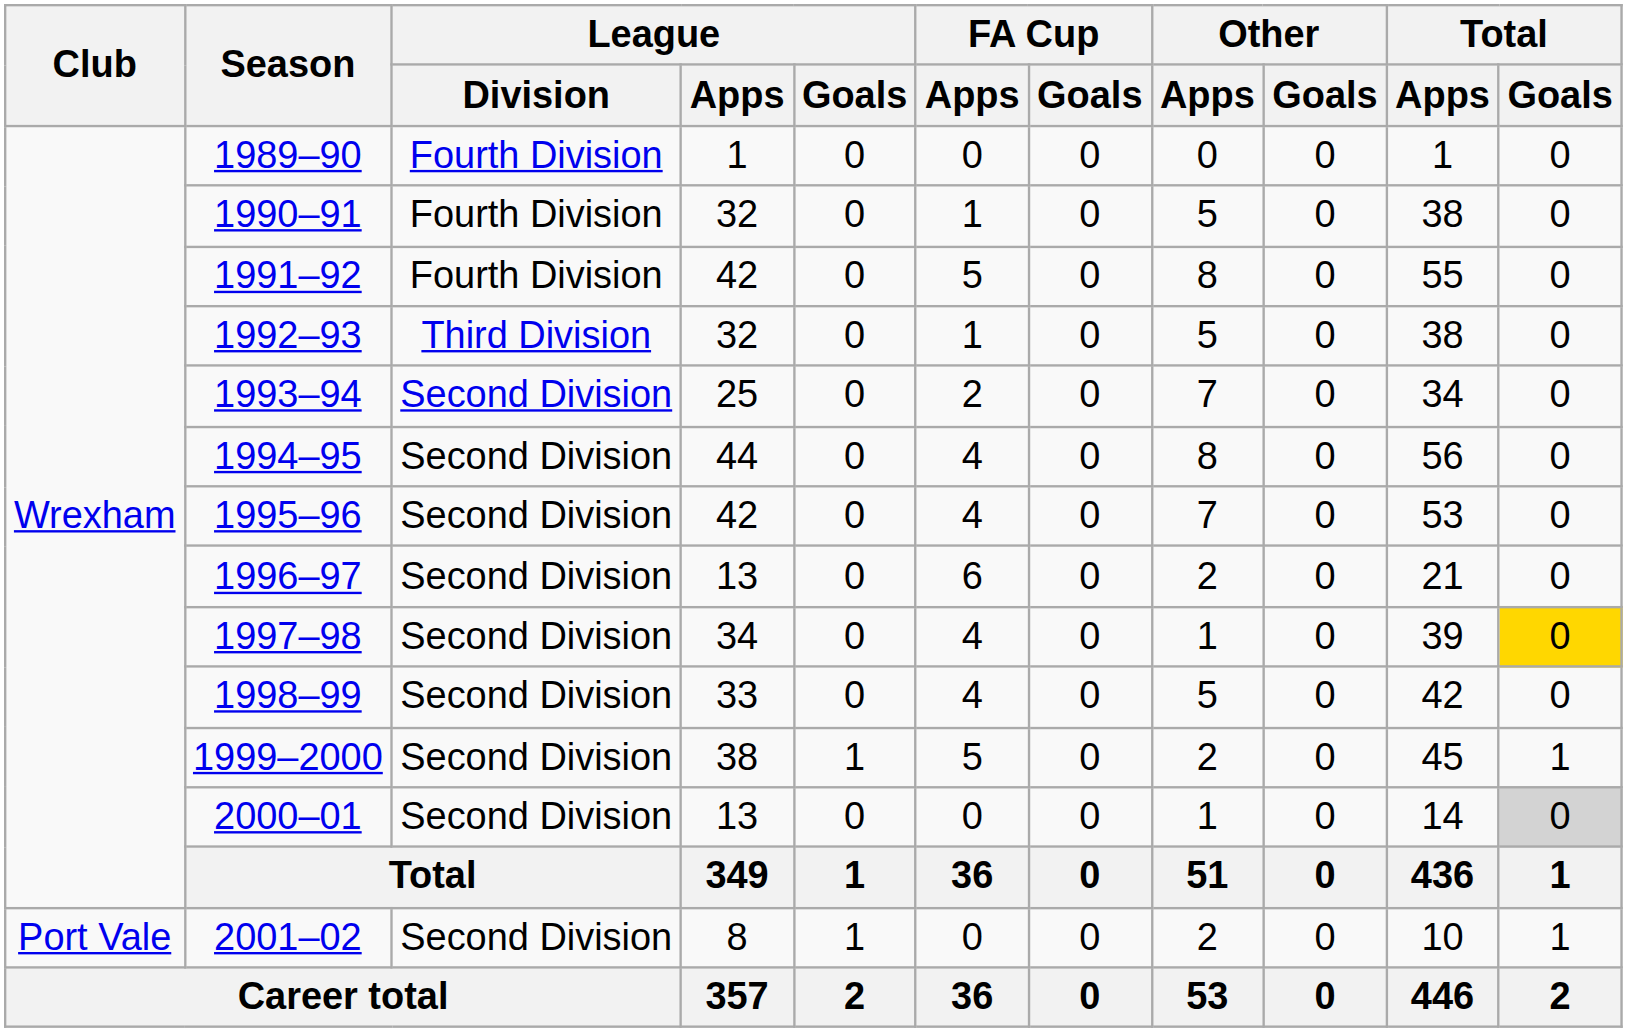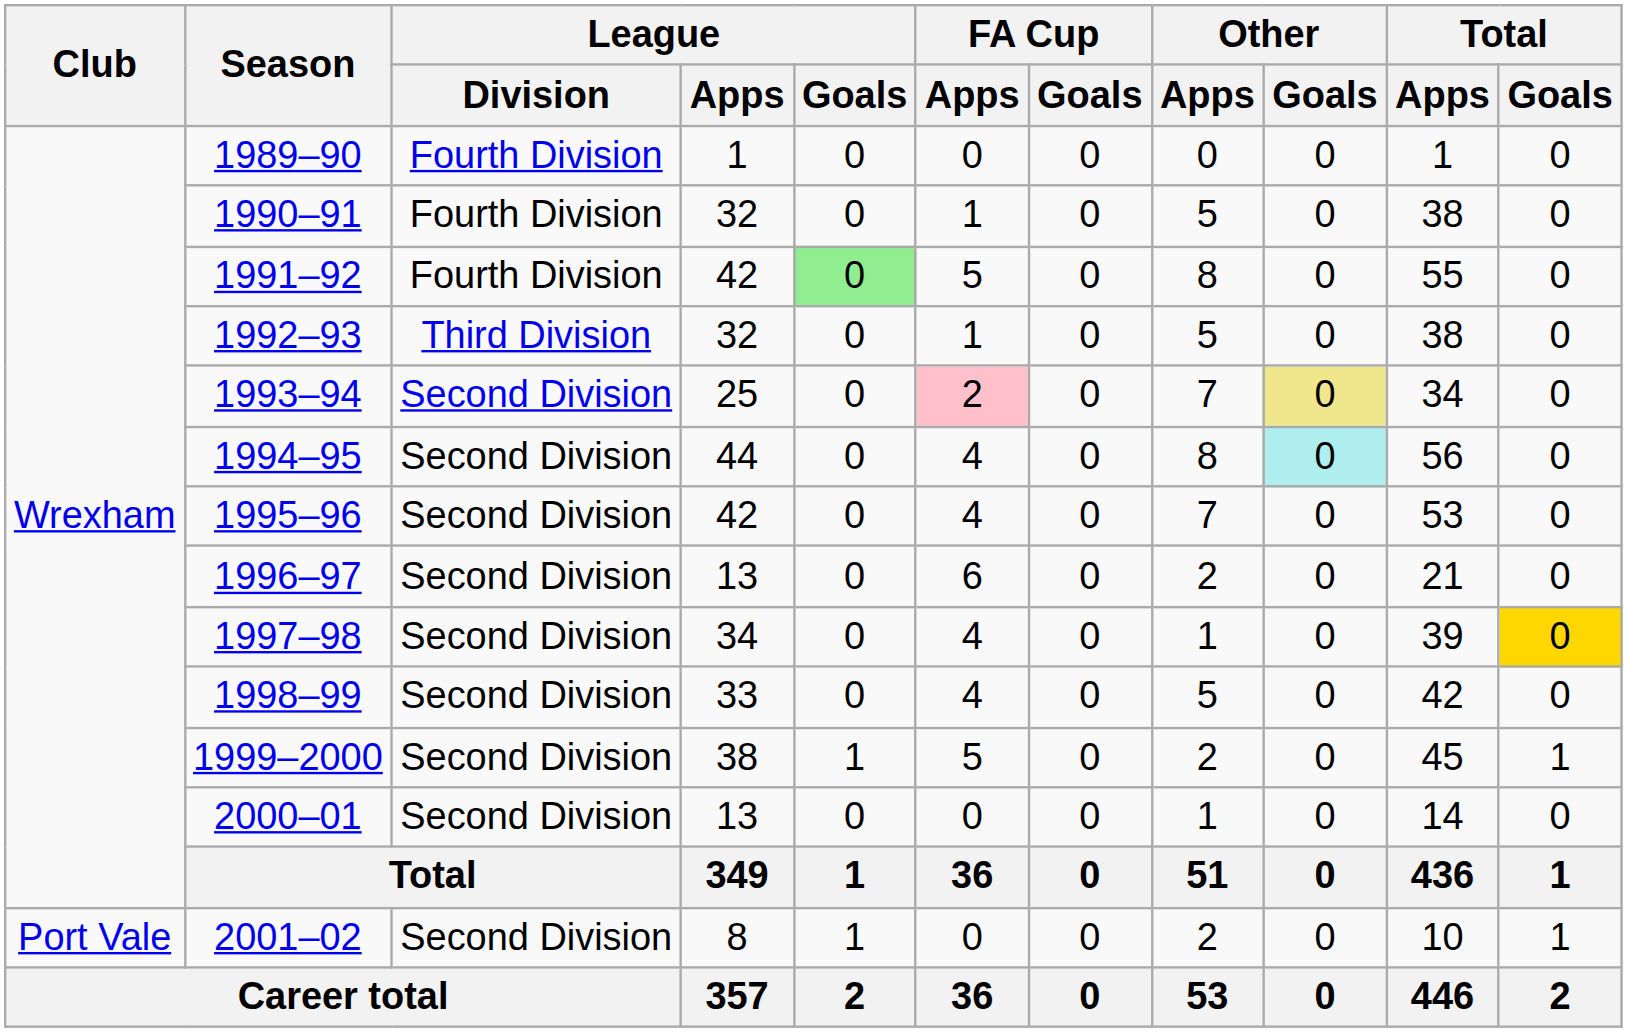1991–92 | League / Goals: no background -> lightgreen background
1993–94 | FA Cup / Apps: no background -> pink background
1993–94 | Other / Goals: no background -> khaki background
1994–95 | Other / Goals: no background -> paleturquoise background
2000–01 | Total / Goals: lightgrey background -> no background
